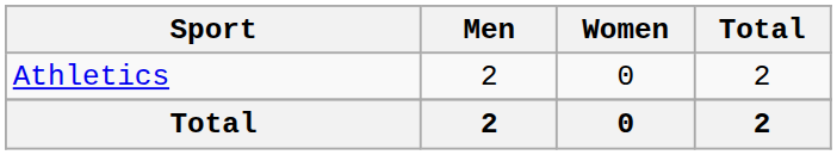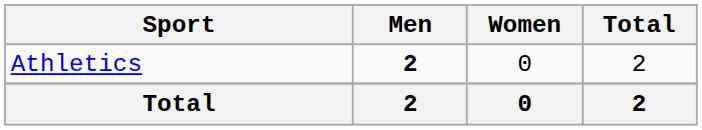Athletics | Men: normal -> bold
